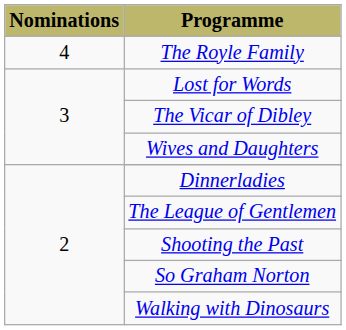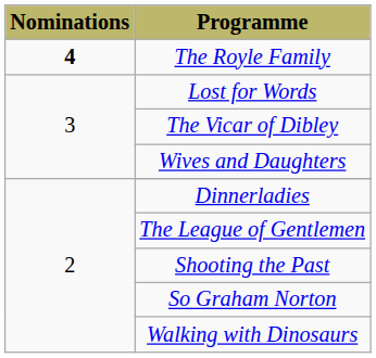The Royle Family | Nominations: normal -> bold
